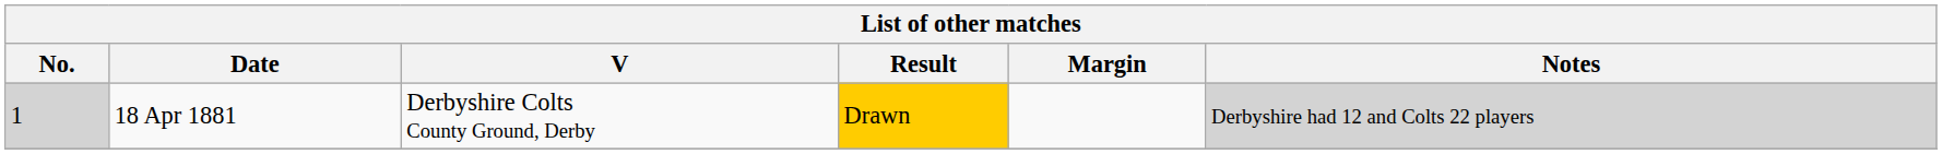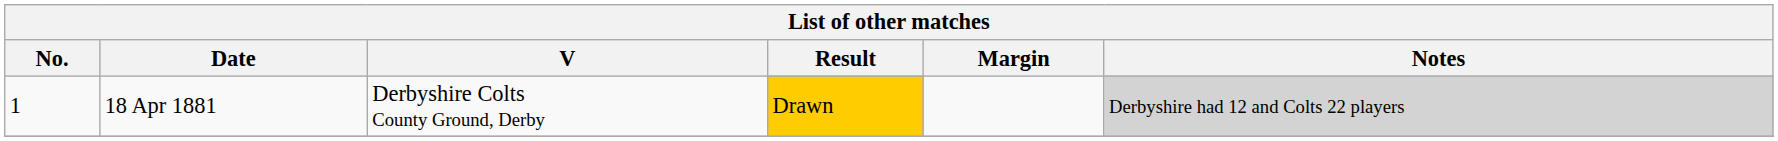18 Apr 1881 | No.: lightgrey background -> no background
